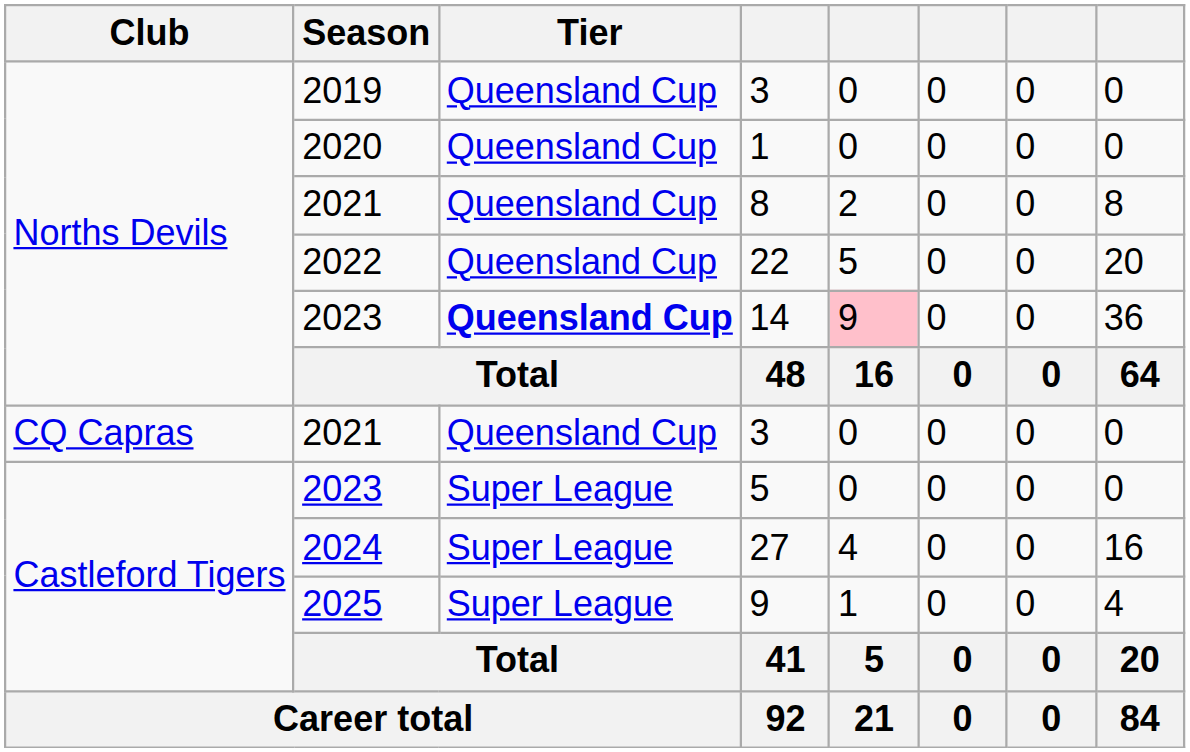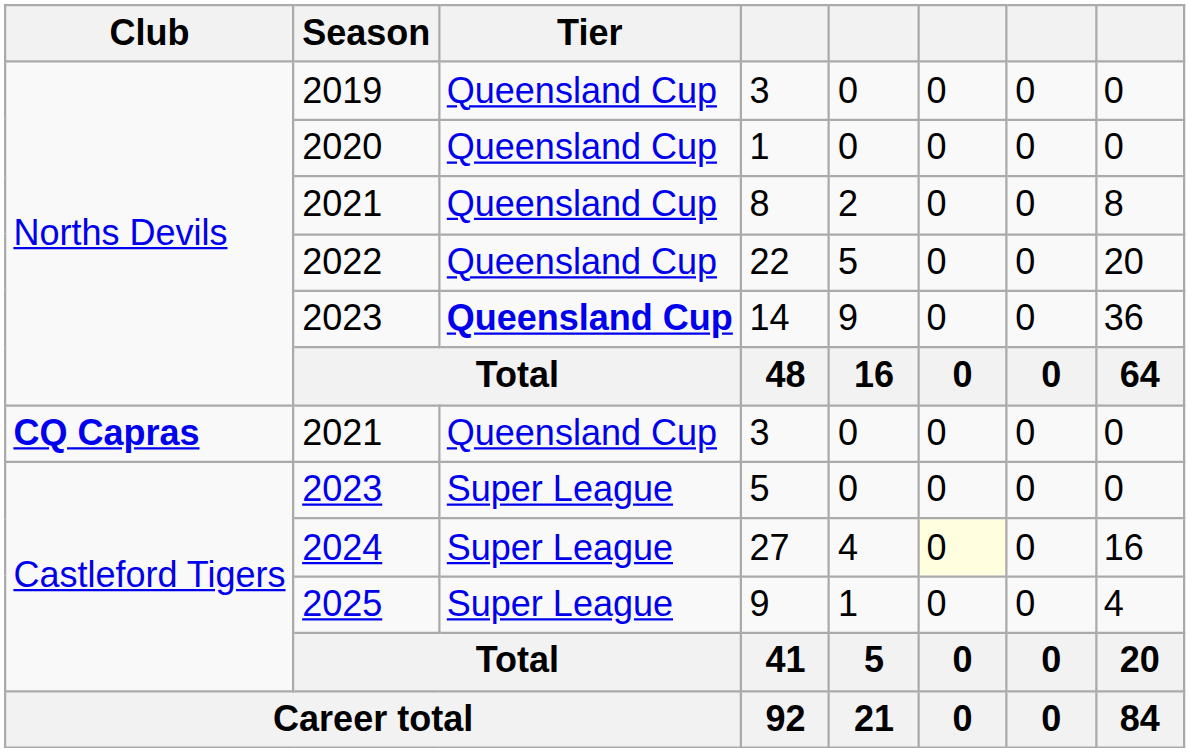14 | column 5: pink background -> no background
2021 / 3 | Club: normal -> bold
27 | column 6: no background -> lightyellow background
